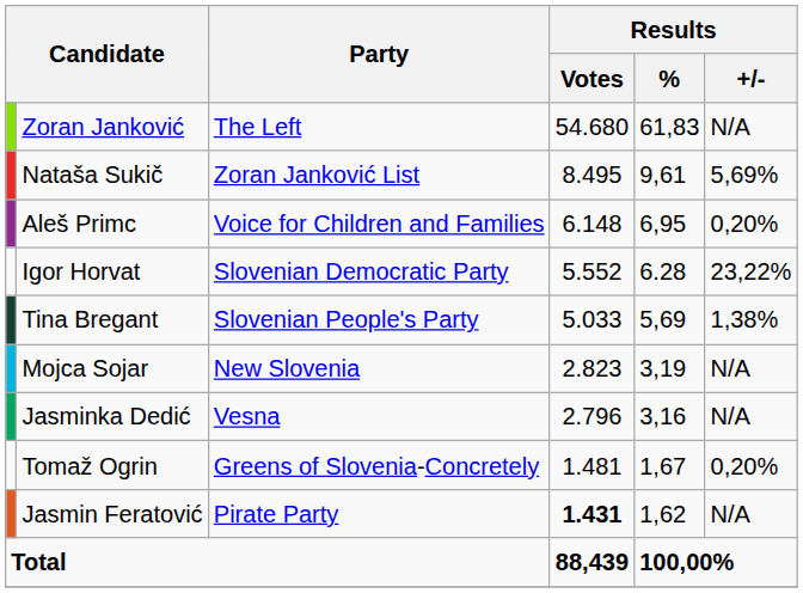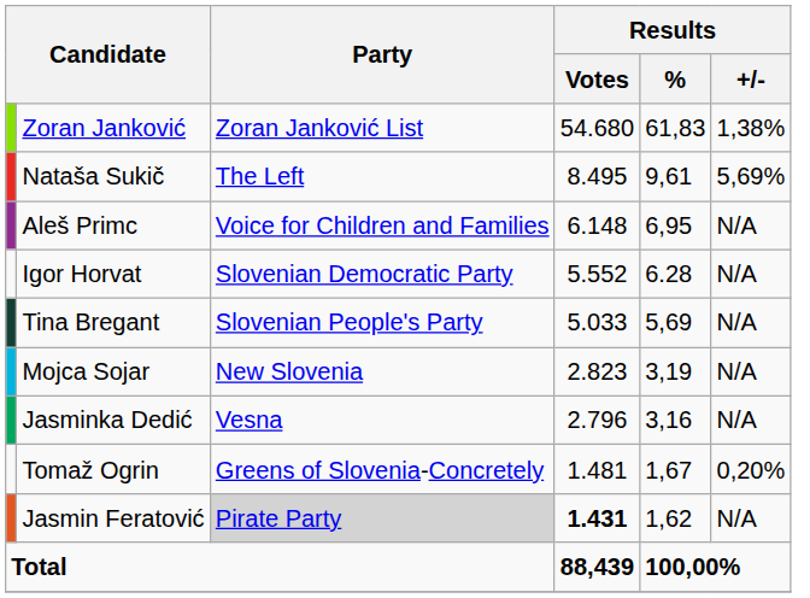Zoran Janković | Party: The Left -> Zoran Janković List
Zoran Janković | Results / +/-: N/A -> 1,38%
Nataša Sukič | Party: Zoran Janković List -> The Left
Aleš Primc | Results / +/-: 0,20% -> N/A
Igor Horvat | Results / +/-: 23,22% -> N/A
Tina Bregant | Results / +/-: 1,38% -> N/A
Jasmin Feratović | Party: no background -> lightgrey background
